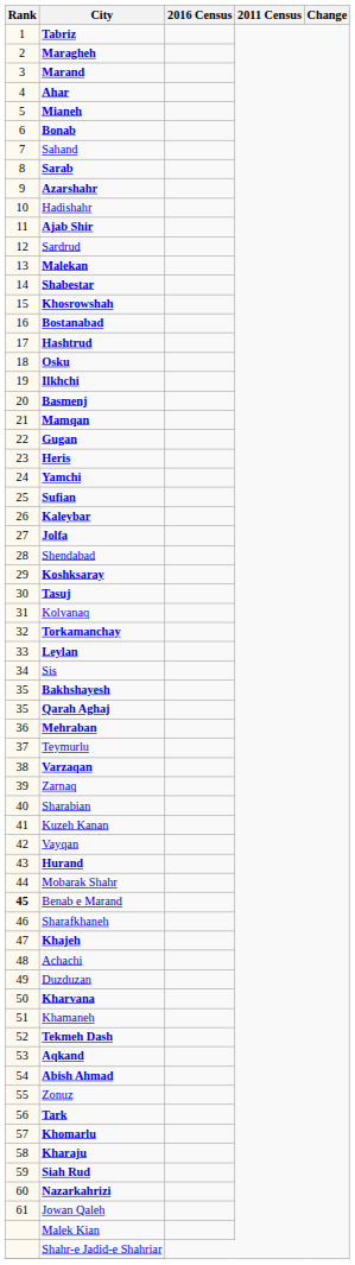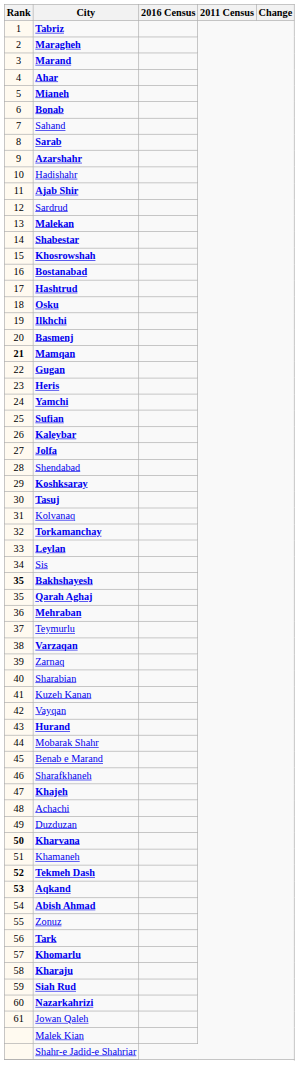Mamqan | Rank: normal -> bold
Bakhshayesh | Rank: normal -> bold
Benab e Marand | Rank: bold -> normal
Kharvana | Rank: normal -> bold
Tekmeh Dash | Rank: normal -> bold
Aqkand | Rank: normal -> bold
